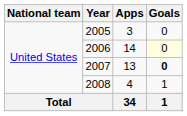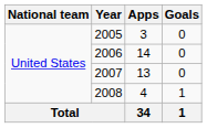2006 | Goals: lightyellow background -> no background
2007 | Goals: bold -> normal
